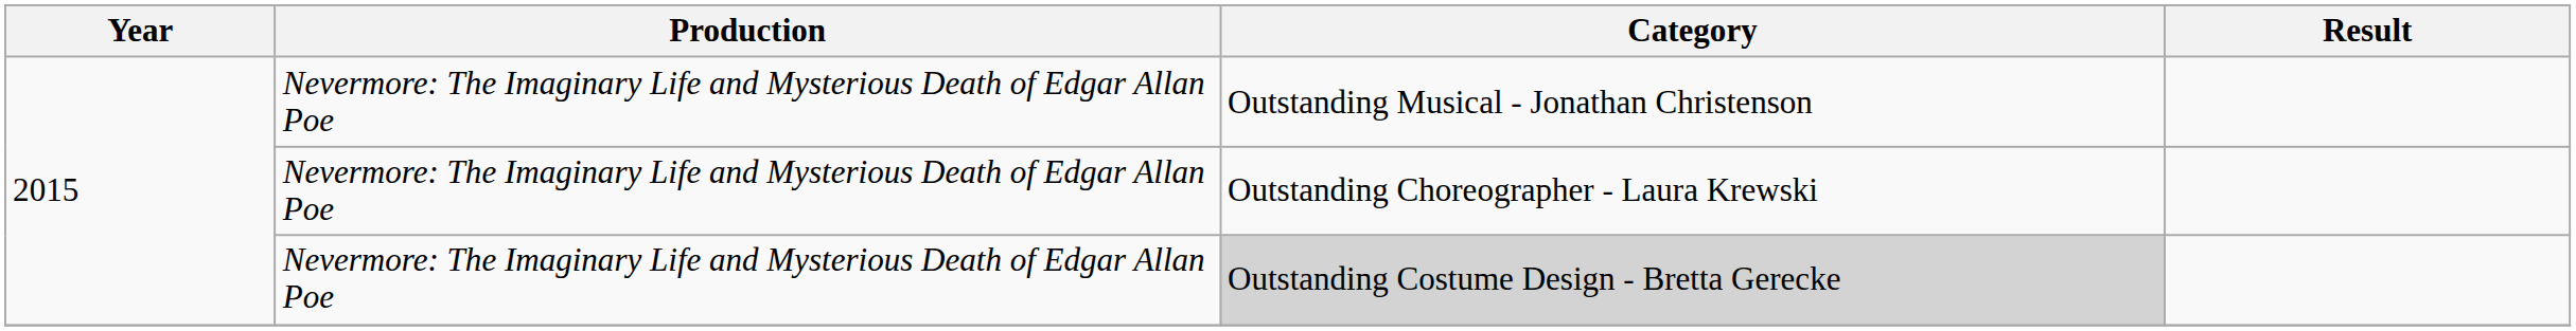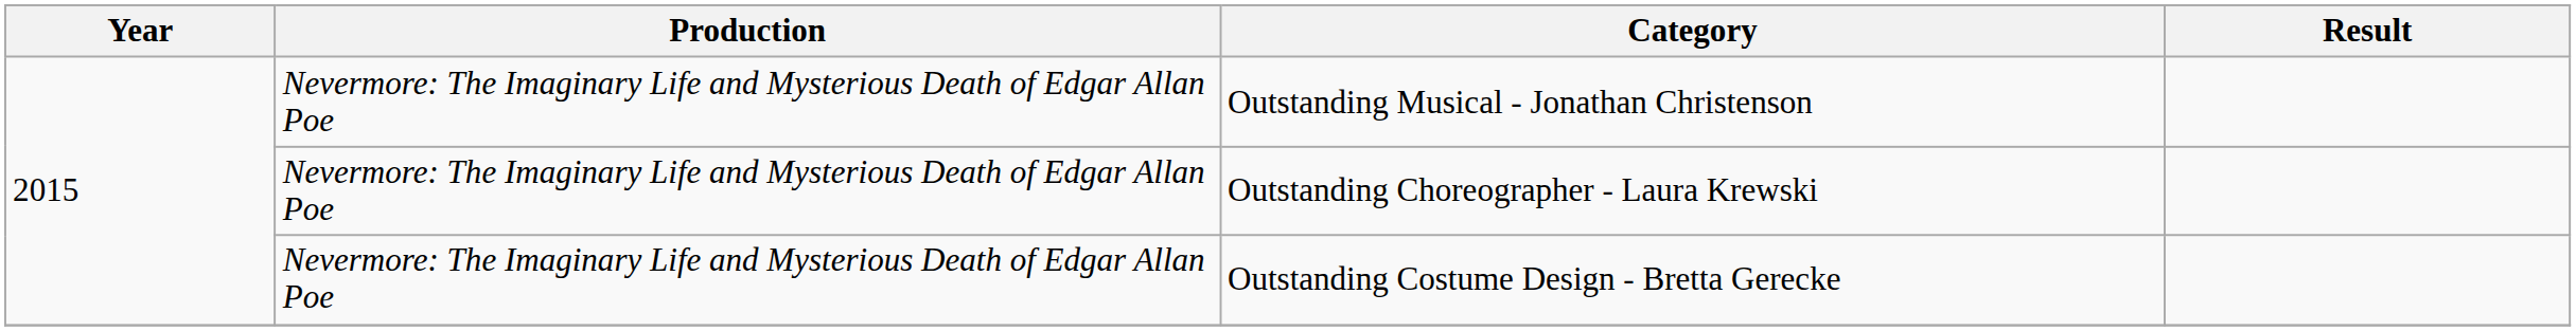Outstanding Costume Design - Bretta Gerecke | Category: lightgrey background -> no background
